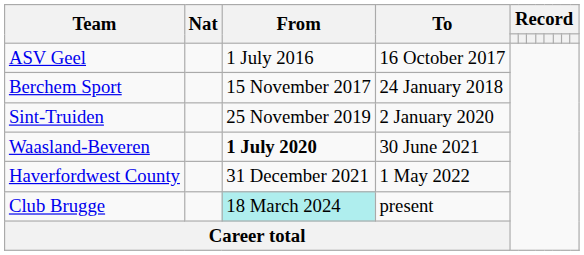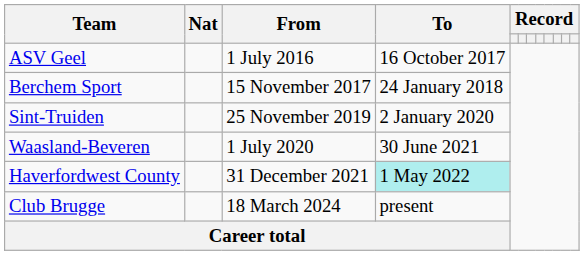Waasland-Beveren | From: bold -> normal
Haverfordwest County | To: no background -> paleturquoise background
Club Brugge | From: paleturquoise background -> no background
